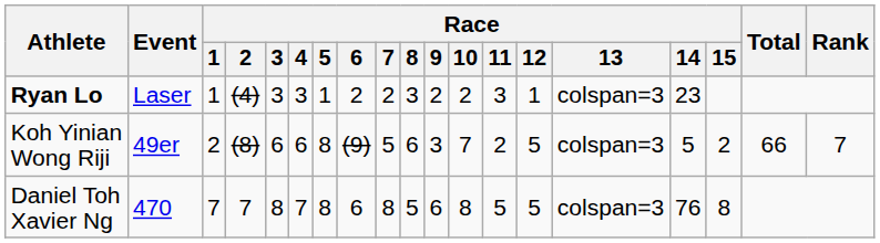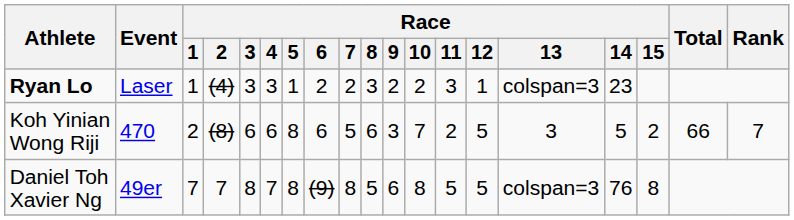Koh Yinian Wong Riji | Event: 49er -> 470
Koh Yinian Wong Riji | Race / 6: (9) -> 6
Koh Yinian Wong Riji | Race / 13: colspan=3 -> 3
Daniel Toh Xavier Ng | Event: 470 -> 49er
Daniel Toh Xavier Ng | Race / 6: 6 -> (9)
